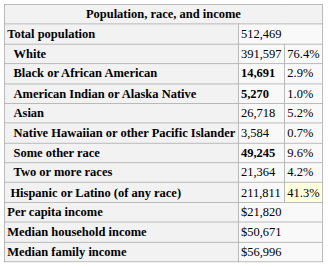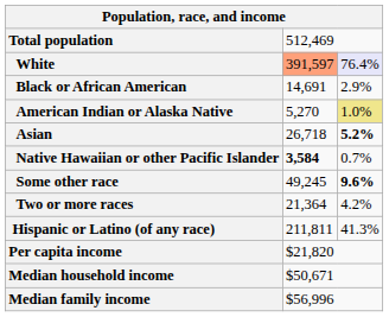White | column 2: no background -> lightsalmon background
White | column 3: no background -> lavender background
Black or African American | column 2: bold -> normal
American Indian or Alaska Native | column 2: bold -> normal
American Indian or Alaska Native | column 3: no background -> khaki background
Asian | column 3: normal -> bold
Native Hawaiian or other Pacific Islander | column 2: normal -> bold
Some other race | column 2: bold -> normal
Some other race | column 3: normal -> bold
Hispanic or Latino (of any race) | column 3: lightyellow background -> no background
